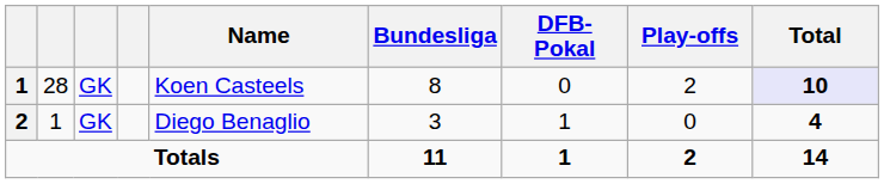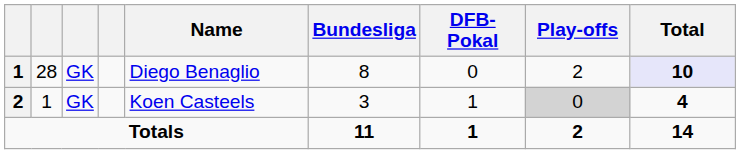row 2 | Name: Koen Casteels -> Diego Benaglio
row 3 | Name: Diego Benaglio -> Koen Casteels
row 3 | Play-offs: no background -> lightgrey background
